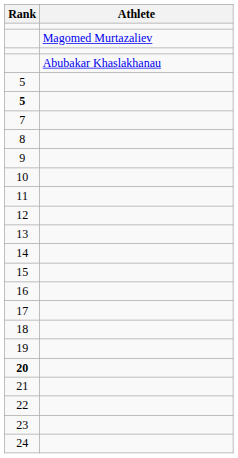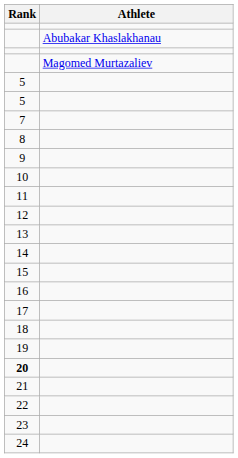row 3 | Athlete: Magomed Murtazaliev -> Abubakar Khaslakhanau
row 5 | Athlete: Abubakar Khaslakhanau -> Magomed Murtazaliev
row 7 | Rank: bold -> normal
